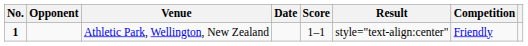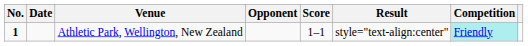columns swapped: Date <-> Opponent
Athletic Park, Wellington, New Zealand | Competition: no background -> paleturquoise background
